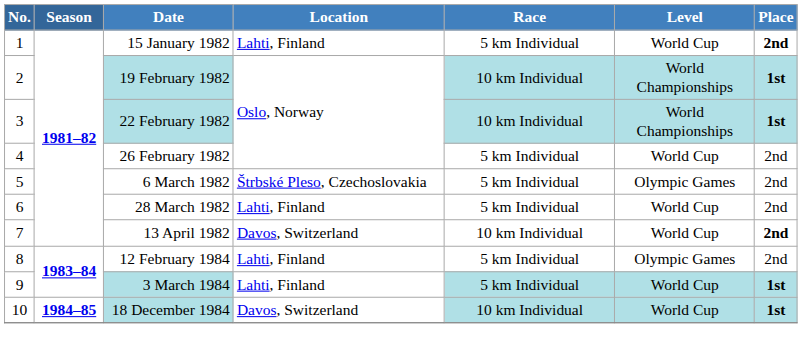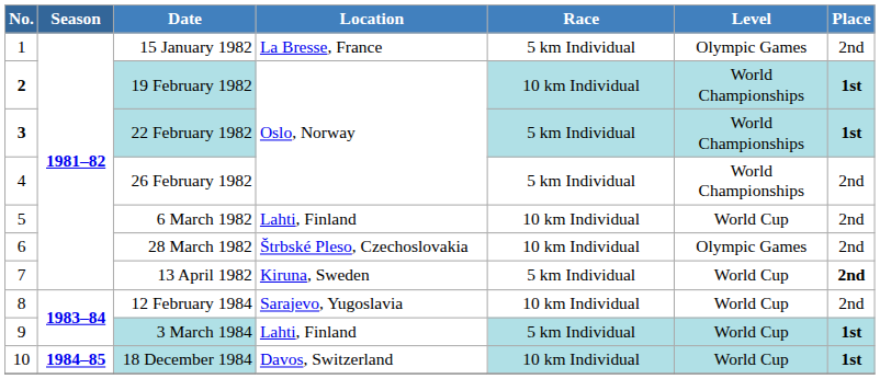15 January 1982 | Location: Lahti, Finland -> La Bresse, France
15 January 1982 | Level: World Cup -> Olympic Games
15 January 1982 | Place: bold -> normal
19 February 1982 | No.: normal -> bold
22 February 1982 | No.: normal -> bold
22 February 1982 | Race: 10 km Individual -> 5 km Individual
26 February 1982 | Level: World Cup -> World Championships
6 March 1982 | Location: Štrbské Pleso, Czechoslovakia -> Lahti, Finland
6 March 1982 | Race: 5 km Individual -> 10 km Individual
6 March 1982 | Level: Olympic Games -> World Cup
28 March 1982 | Location: Lahti, Finland -> Štrbské Pleso, Czechoslovakia
28 March 1982 | Race: 5 km Individual -> 10 km Individual
28 March 1982 | Level: World Cup -> Olympic Games
13 April 1982 | Location: Davos, Switzerland -> Kiruna, Sweden
13 April 1982 | Race: 10 km Individual -> 5 km Individual
12 February 1984 | Location: Lahti, Finland -> Sarajevo, Yugoslavia
12 February 1984 | Race: 5 km Individual -> 10 km Individual
12 February 1984 | Level: Olympic Games -> World Cup
